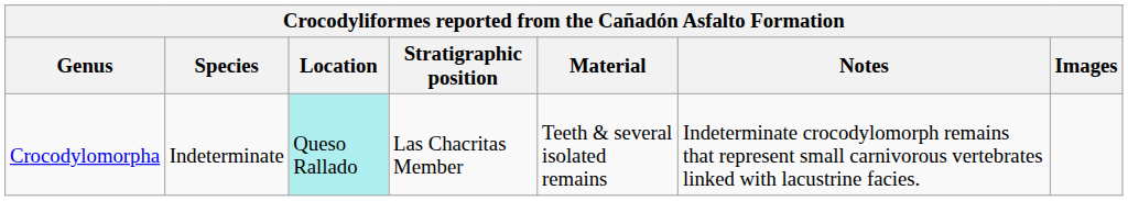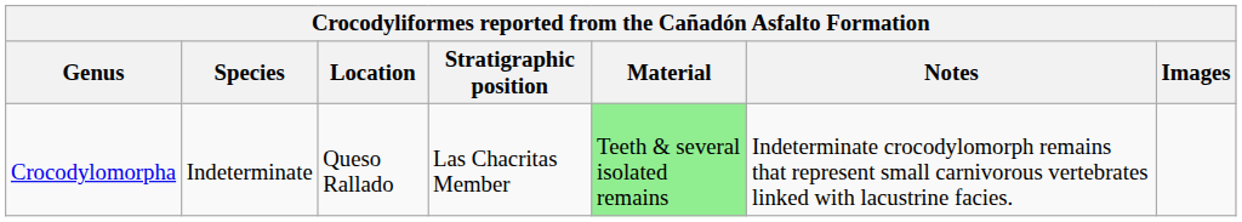Crocodylomorpha | Location: paleturquoise background -> no background
Crocodylomorpha | Material: no background -> lightgreen background
